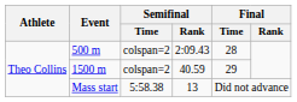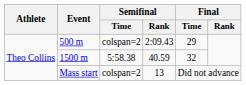500 m | Final / Time: 28 -> 29
1500 m | Semifinal / Time: colspan=2 -> 5:58.38
1500 m | Final / Time: 29 -> 32
Mass start | Semifinal / Time: 5:58.38 -> colspan=2
